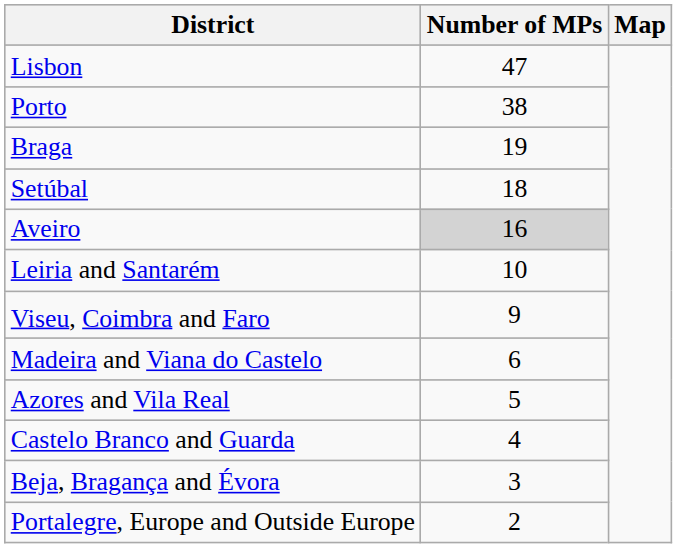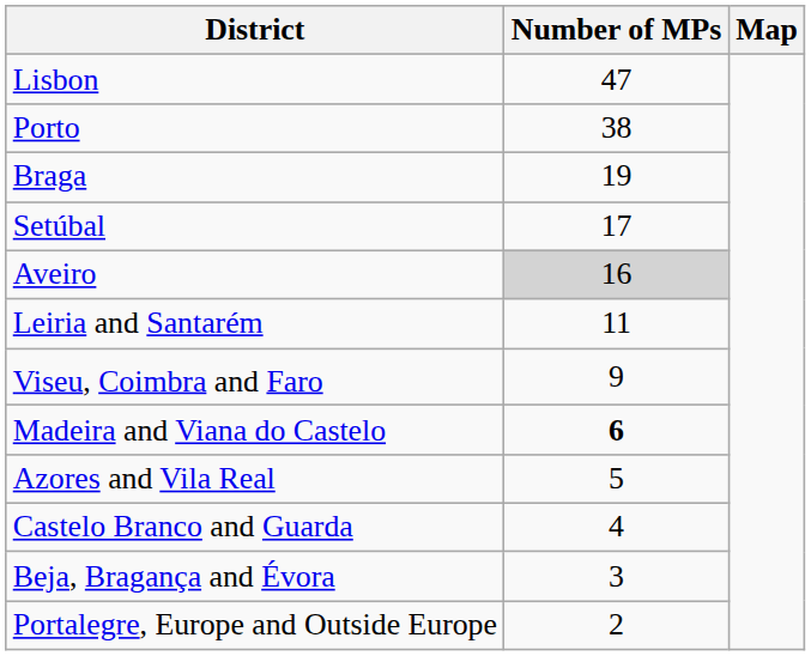Setúbal | Number of MPs: 18 -> 17
Leiria and Santarém | Number of MPs: 10 -> 11
Madeira and Viana do Castelo | Number of MPs: normal -> bold
